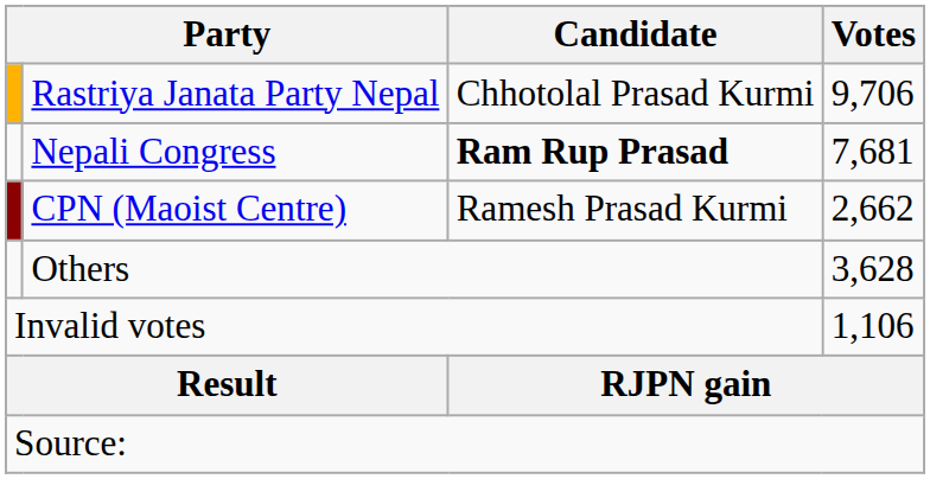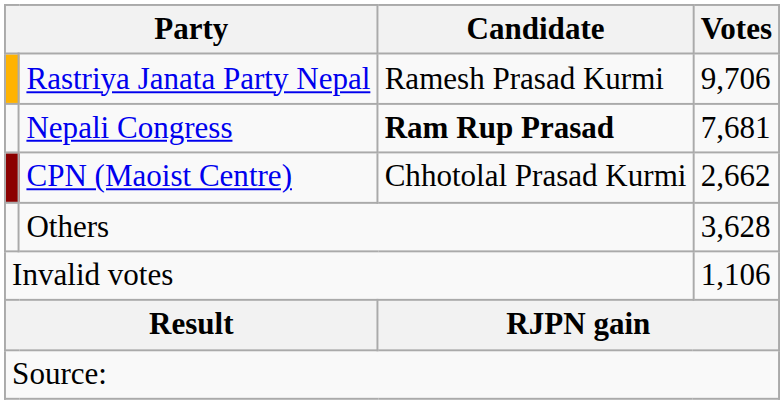Rastriya Janata Party Nepal | Candidate: Chhotolal Prasad Kurmi -> Ramesh Prasad Kurmi
CPN (Maoist Centre) | Candidate: Ramesh Prasad Kurmi -> Chhotolal Prasad Kurmi
